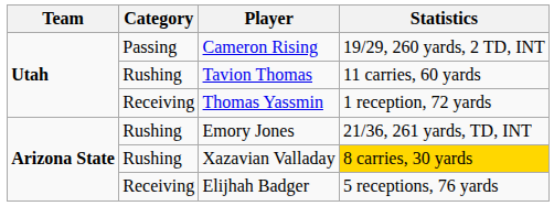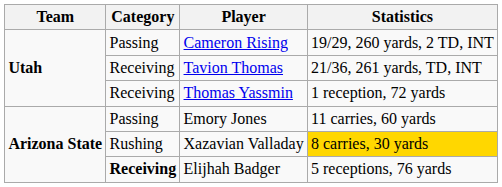Tavion Thomas | Category: Rushing -> Receiving
Tavion Thomas | Statistics: 11 carries, 60 yards -> 21/36, 261 yards, TD, INT
Emory Jones | Category: Rushing -> Passing
Emory Jones | Statistics: 21/36, 261 yards, TD, INT -> 11 carries, 60 yards
Elijhah Badger | Category: normal -> bold
